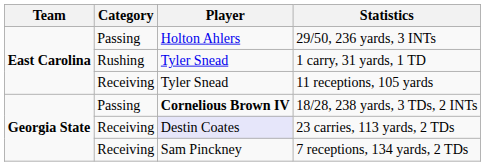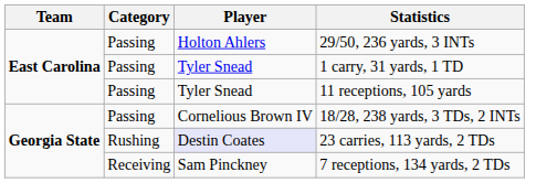1 carry, 31 yards, 1 TD | Category: Rushing -> Passing
11 receptions, 105 yards | Category: Receiving -> Passing
18/28, 238 yards, 3 TDs, 2 INTs | Player: bold -> normal
23 carries, 113 yards, 2 TDs | Category: Receiving -> Rushing
